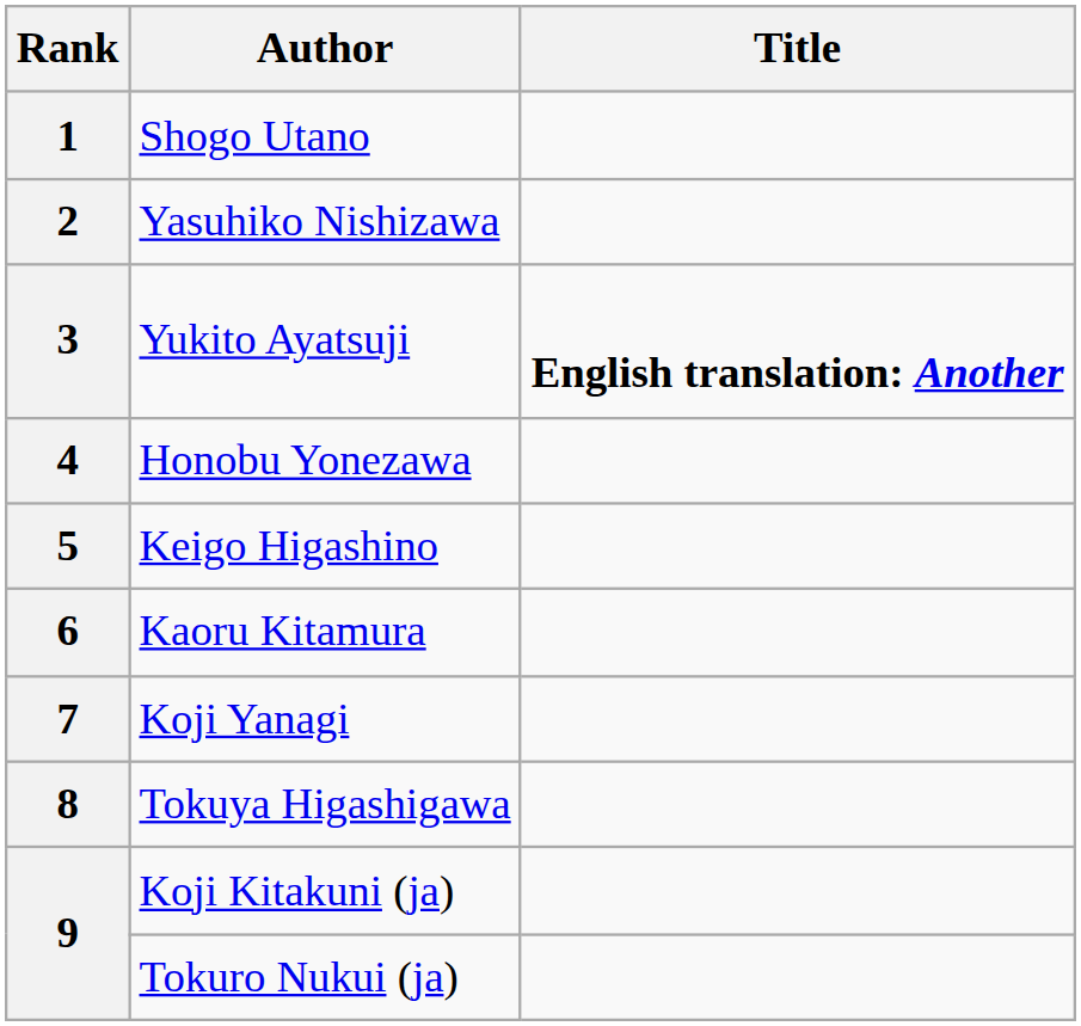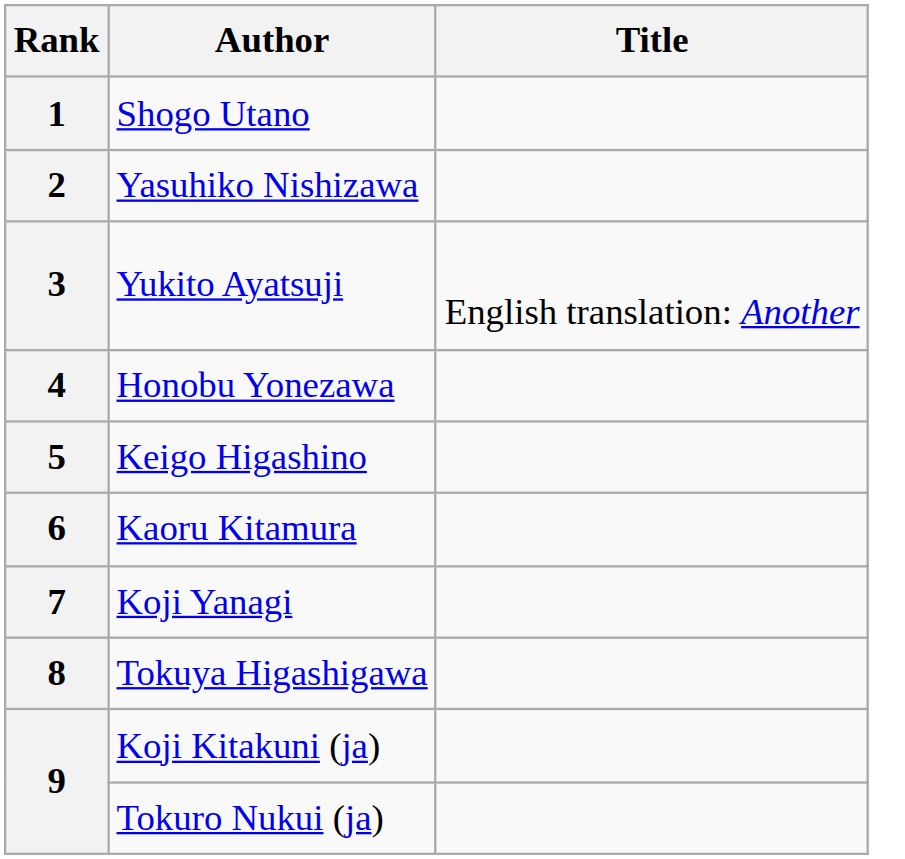3 | Title: bold -> normal
